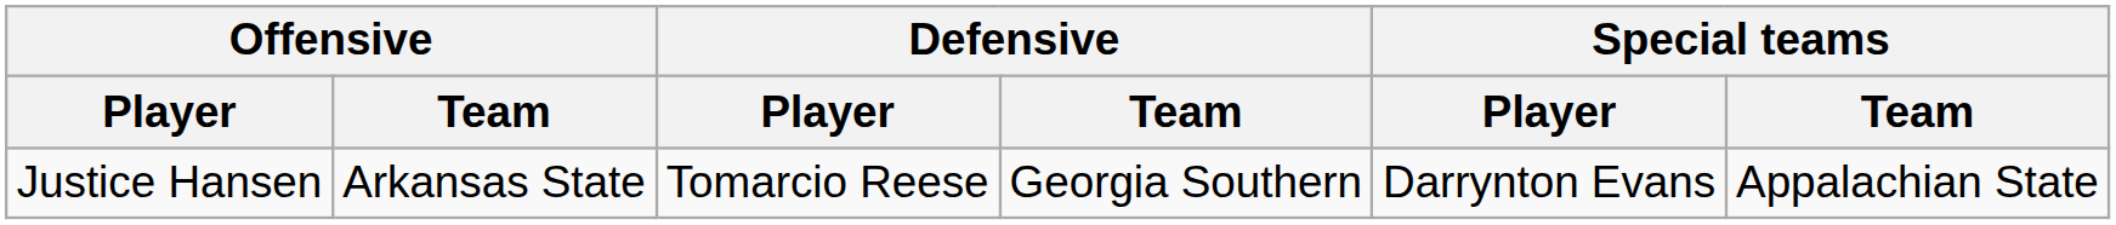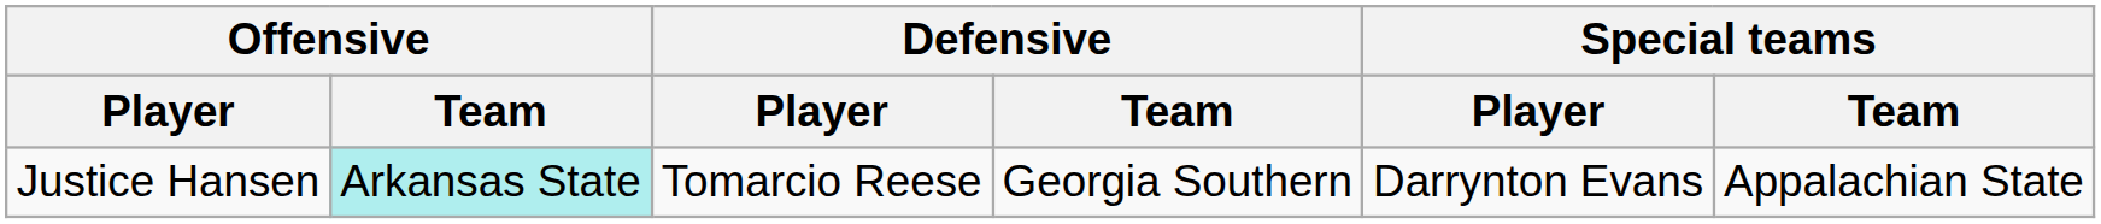Justice Hansen | Offensive / Team: no background -> paleturquoise background
